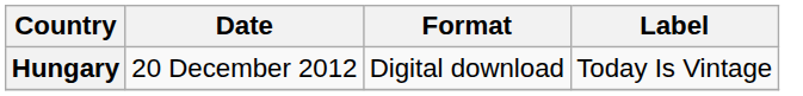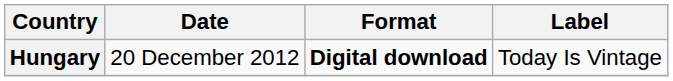Hungary | Format: normal -> bold
